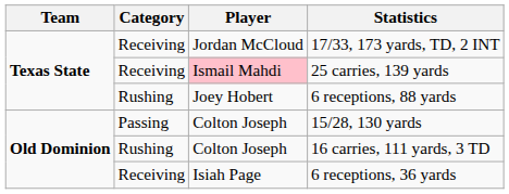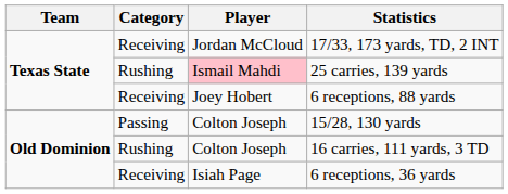25 carries, 139 yards | Category: Receiving -> Rushing
6 receptions, 88 yards | Category: Rushing -> Receiving
